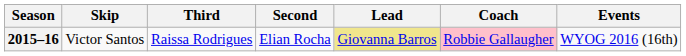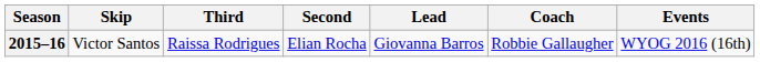2015–16 | Lead: khaki background -> no background
2015–16 | Coach: pink background -> no background
